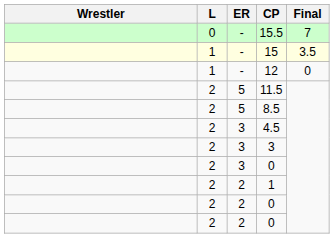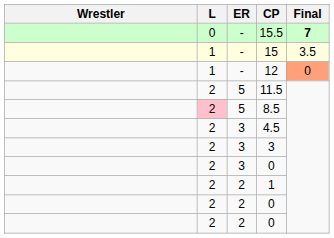15.5 | Final: normal -> bold
12 | Final: no background -> lightsalmon background
8.5 | L: no background -> pink background
